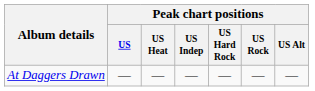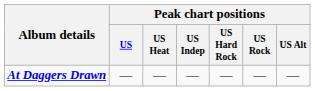At Daggers Drawn | Album details: normal -> bold
